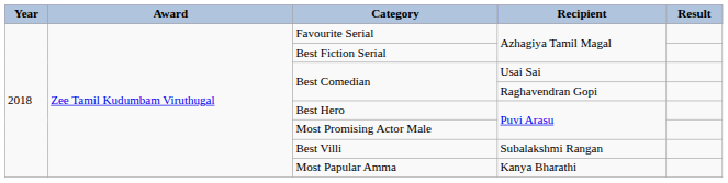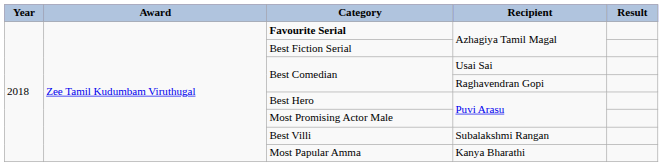Favourite Serial | Category: normal -> bold
